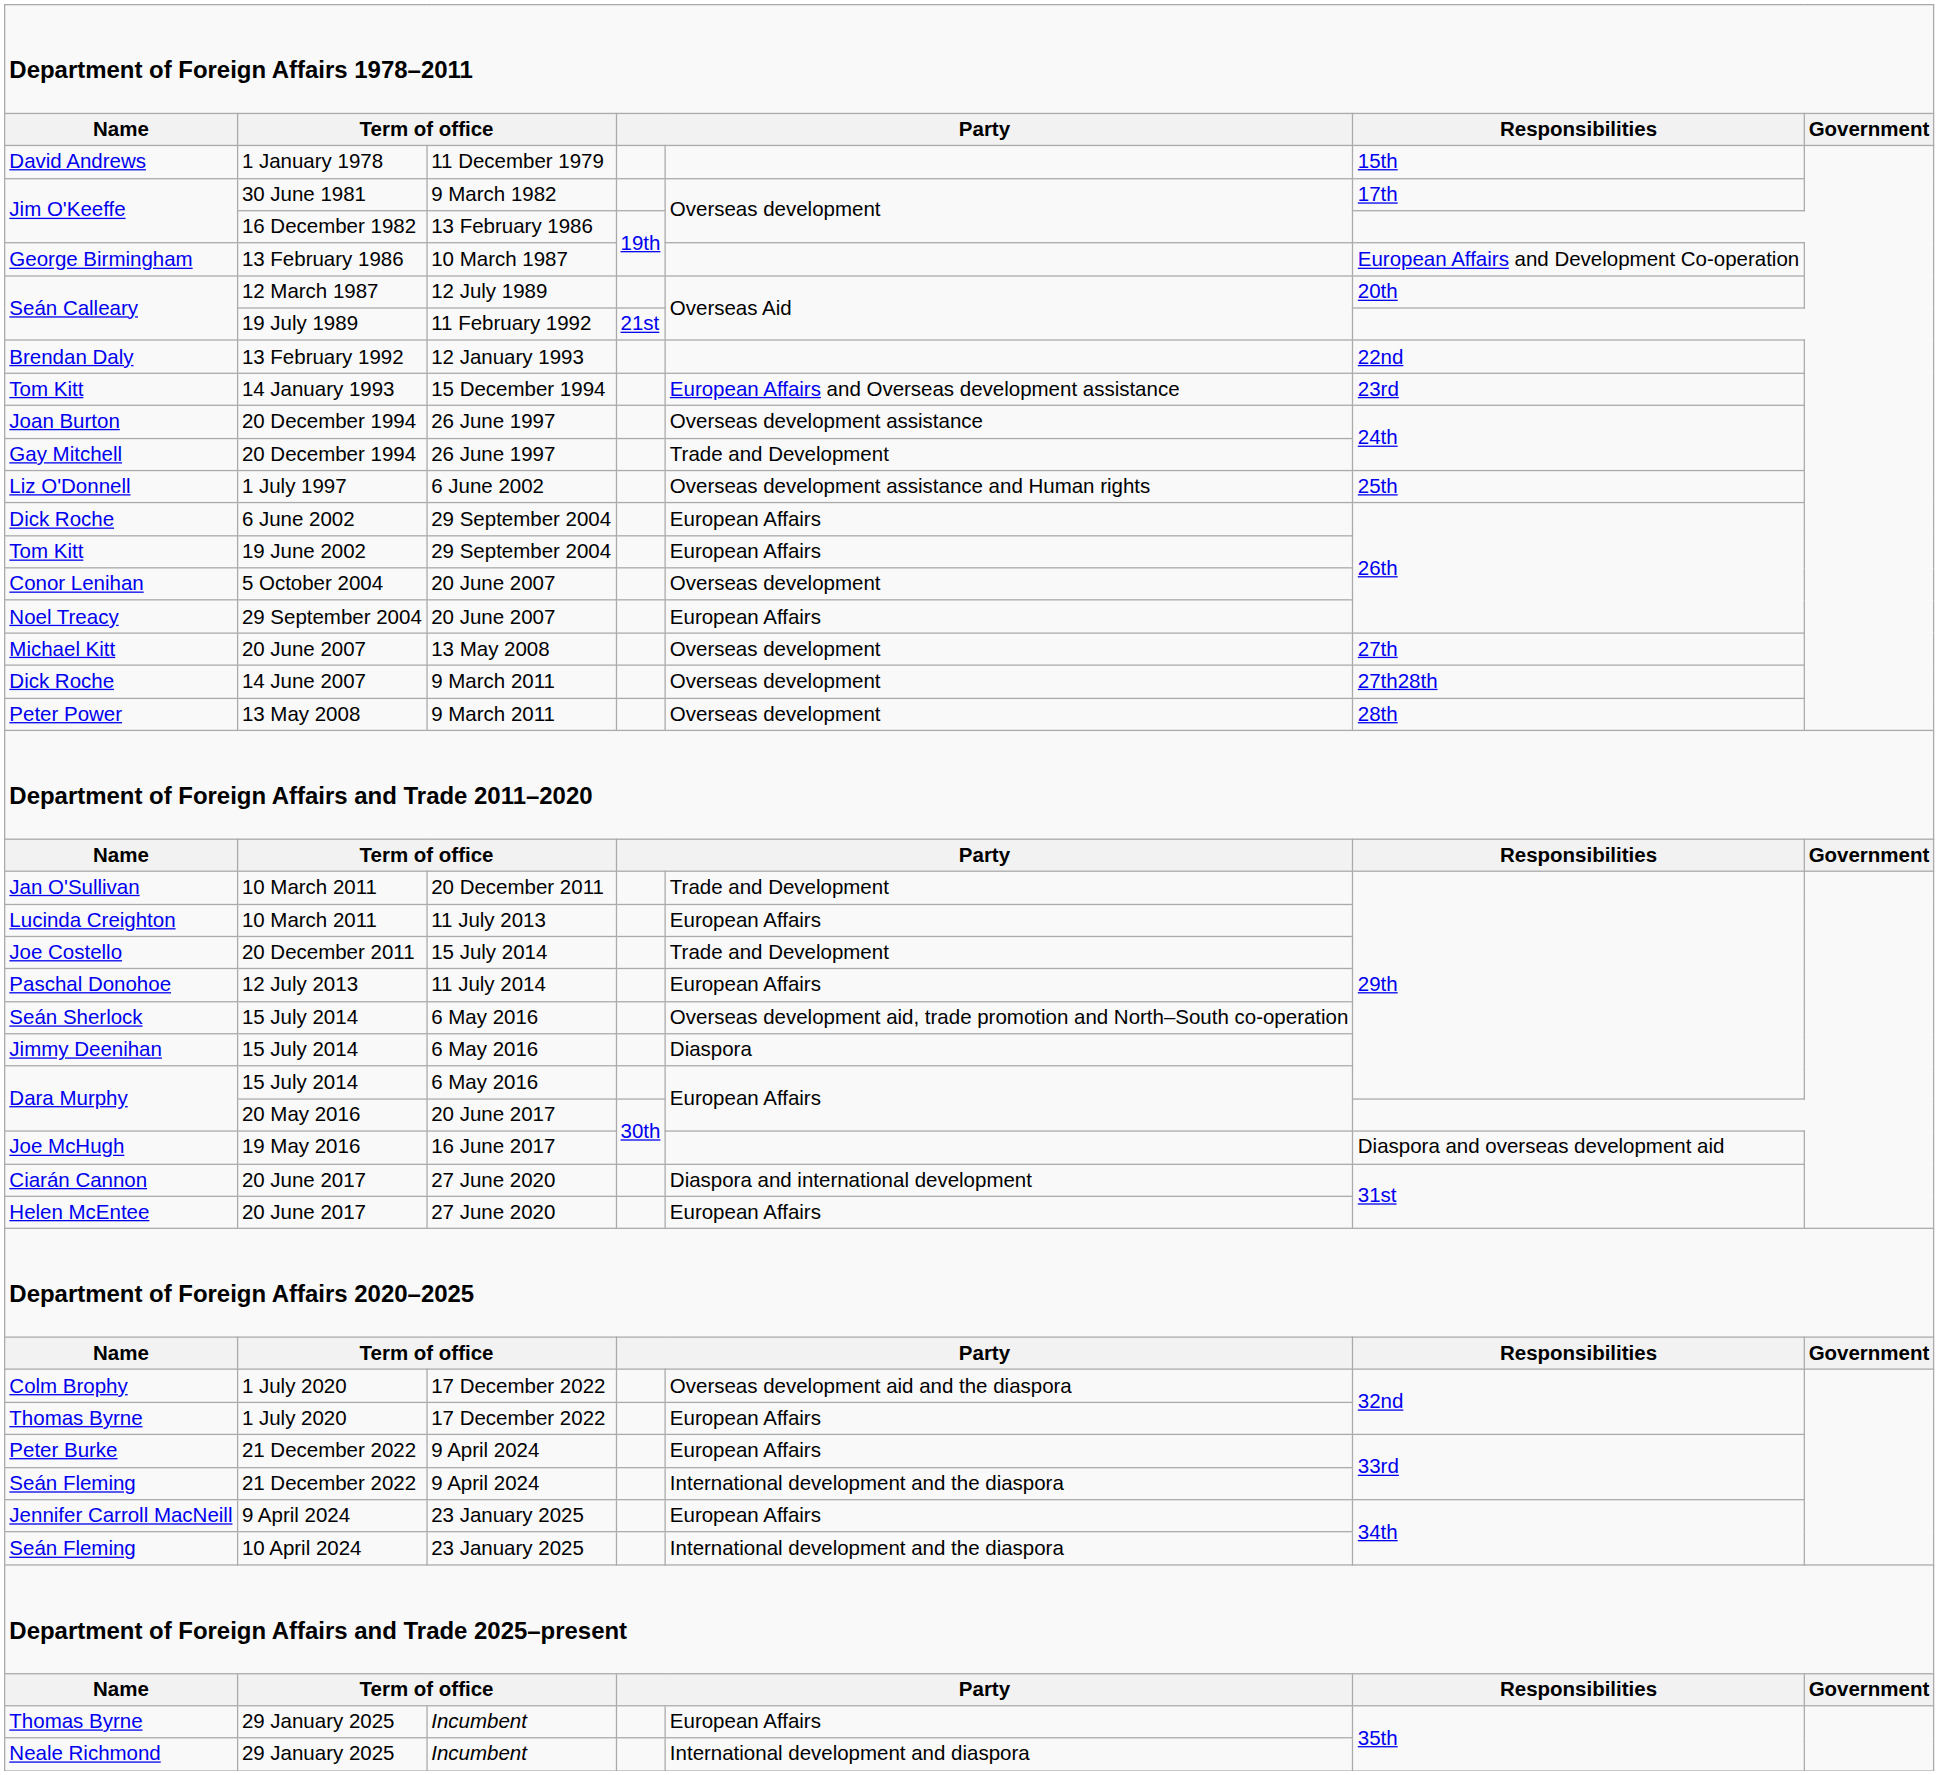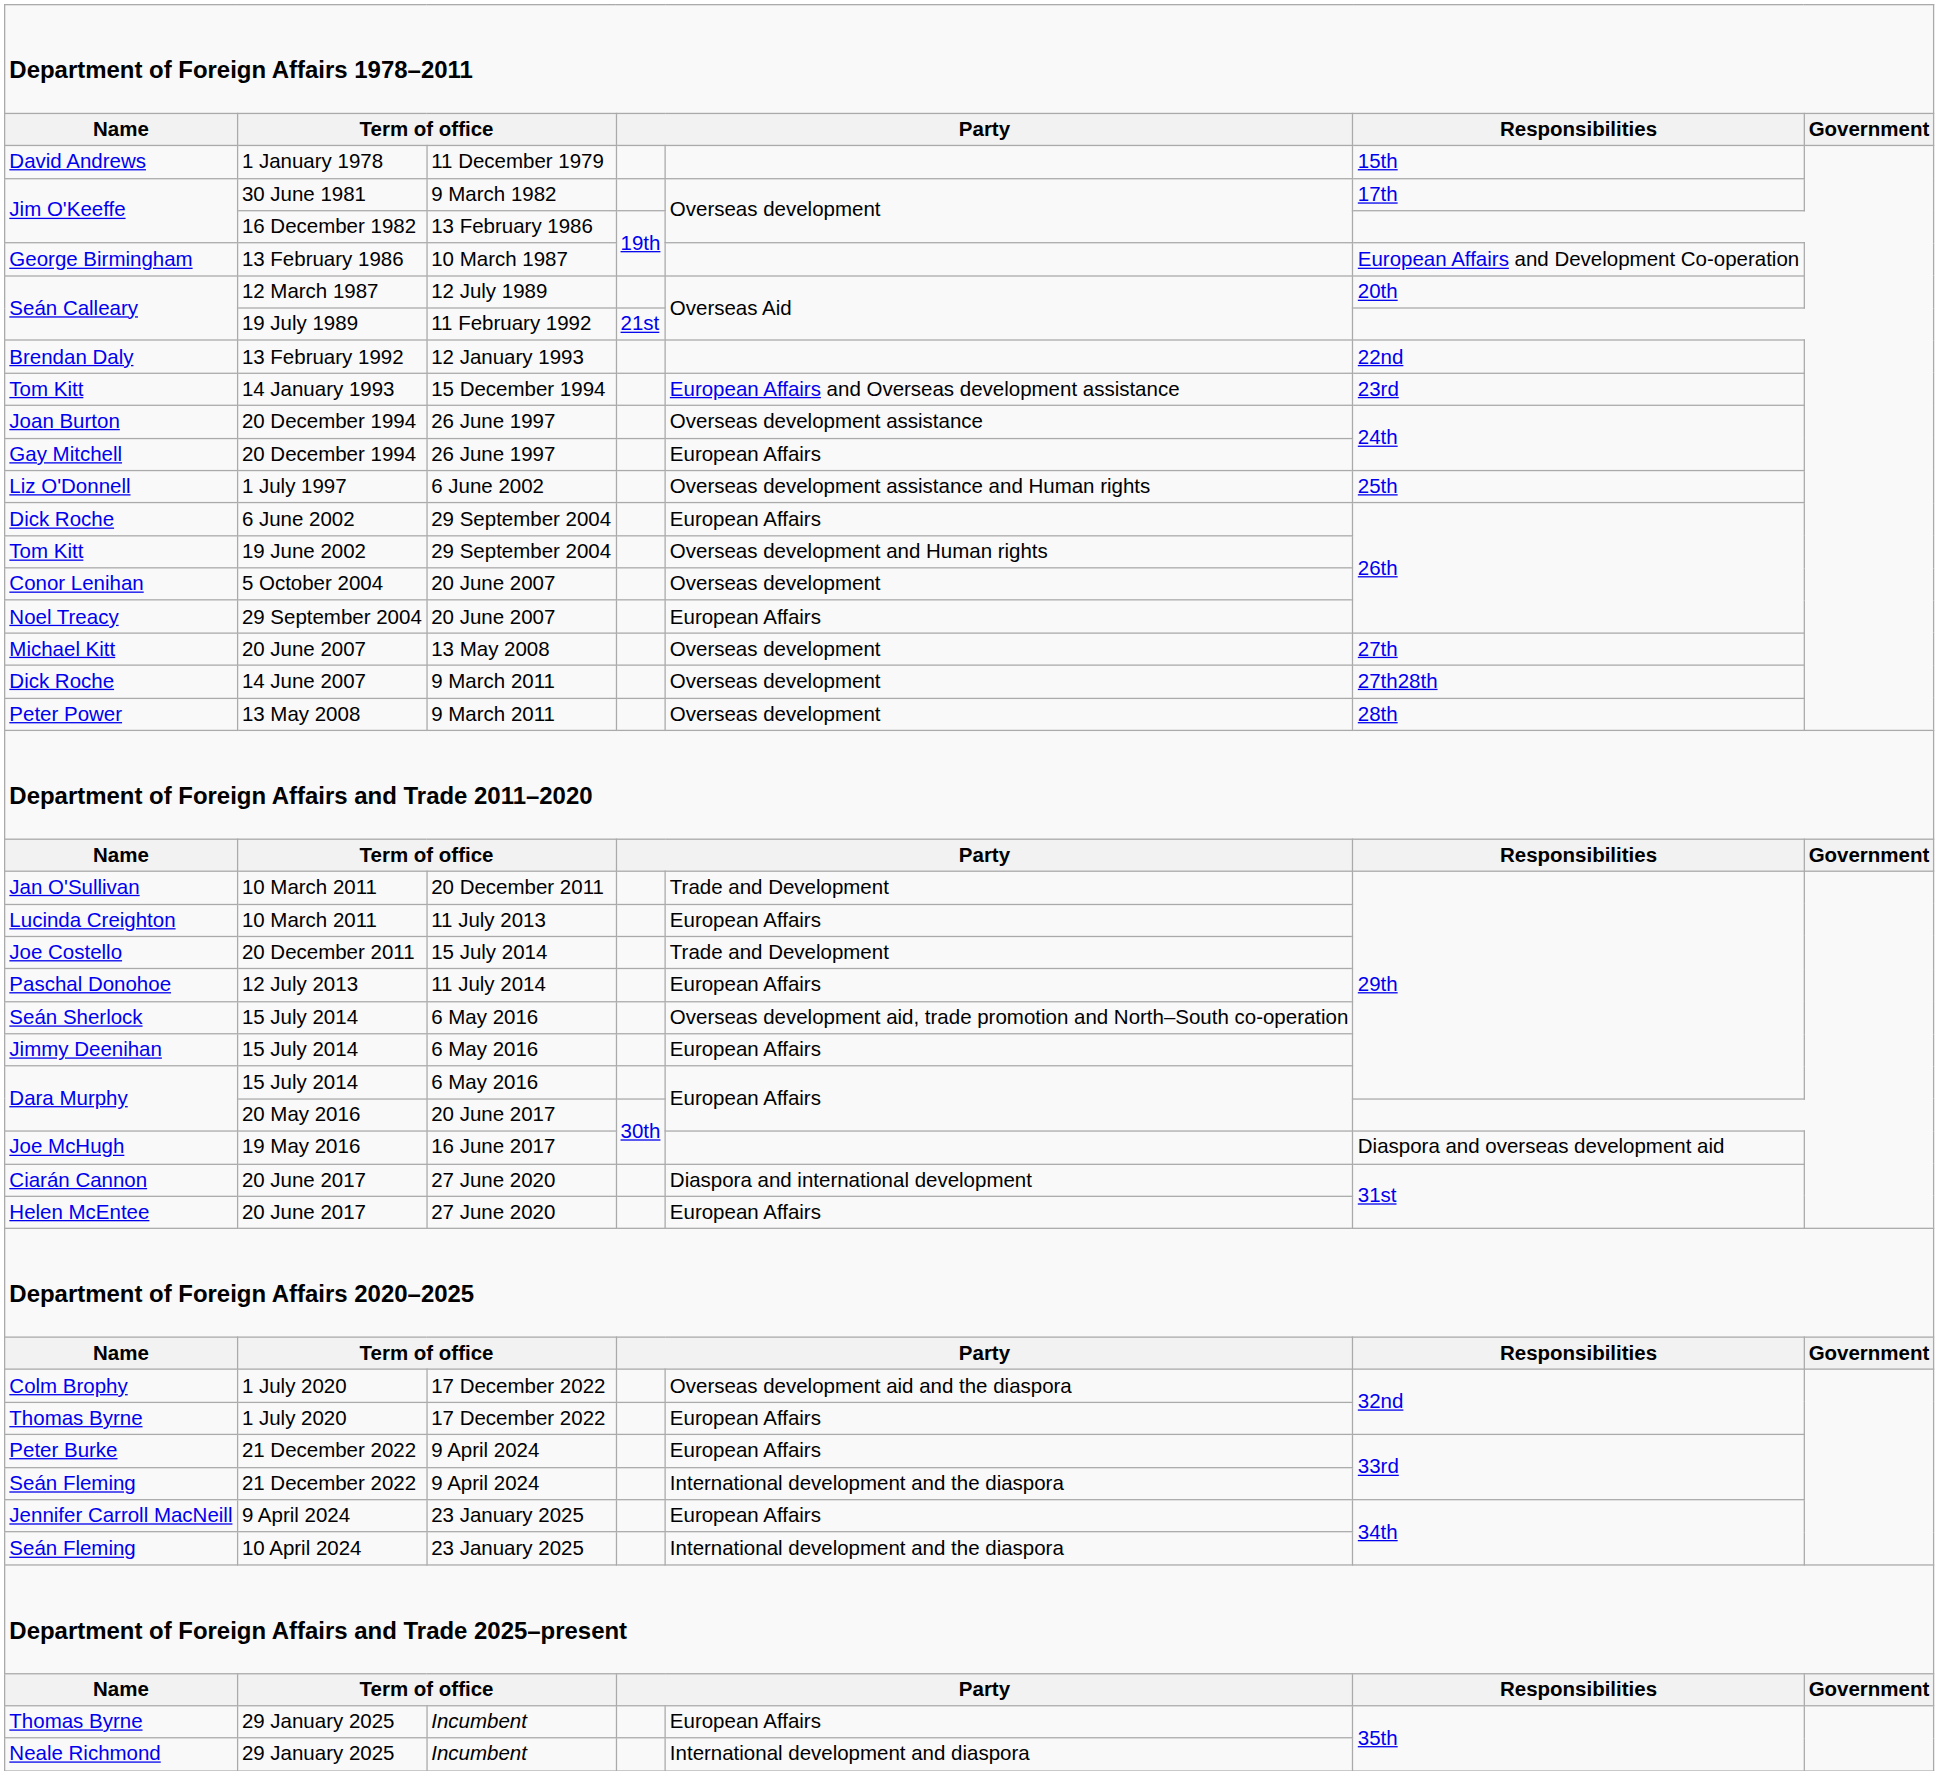Gay Mitchell | column 5: Trade and Development -> European Affairs
Tom Kitt / 19 June 2002 | column 5: European Affairs -> Overseas development and Human rights
Jimmy Deenihan | column 5: Diaspora -> European Affairs
